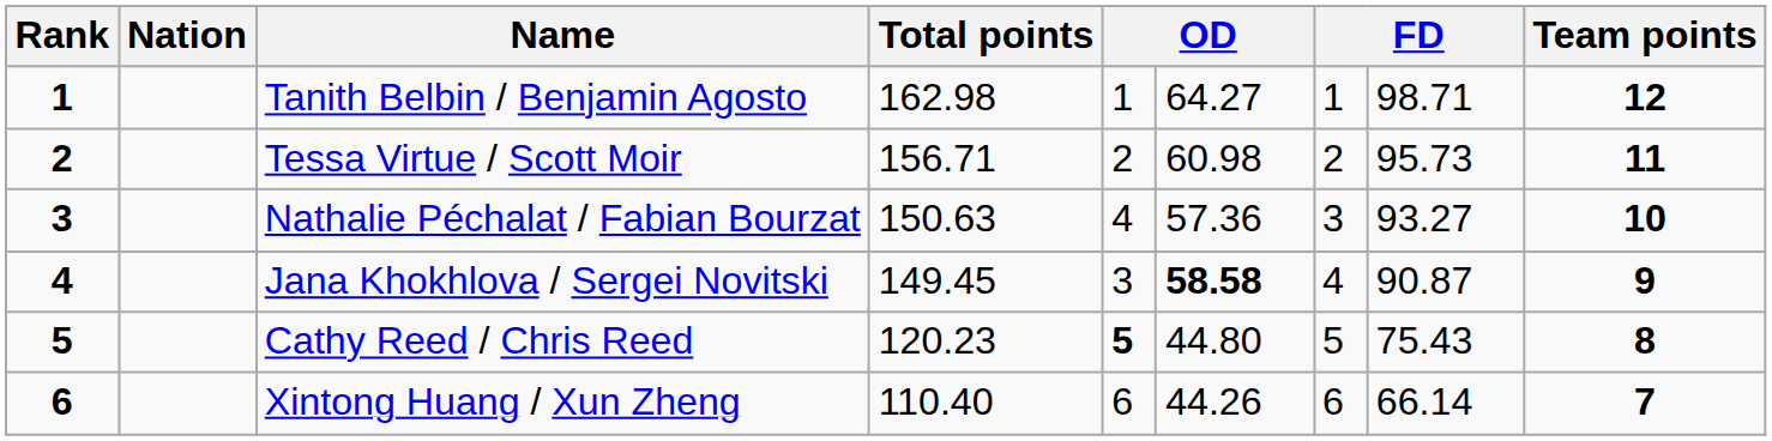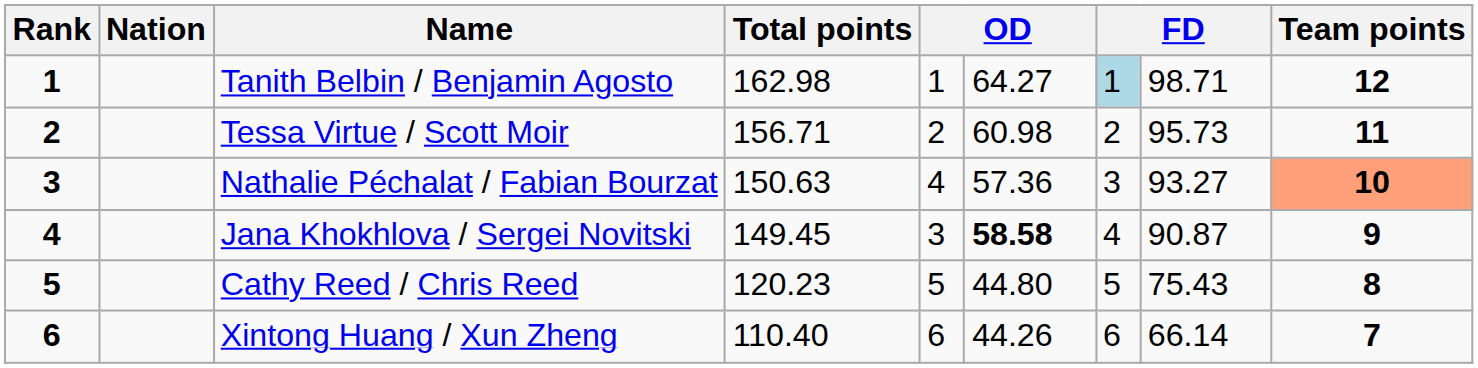Tanith Belbin / Benjamin Agosto | column 7: no background -> lightblue background
Nathalie Péchalat / Fabian Bourzat | Team points: no background -> lightsalmon background
Cathy Reed / Chris Reed | column 5: bold -> normal
